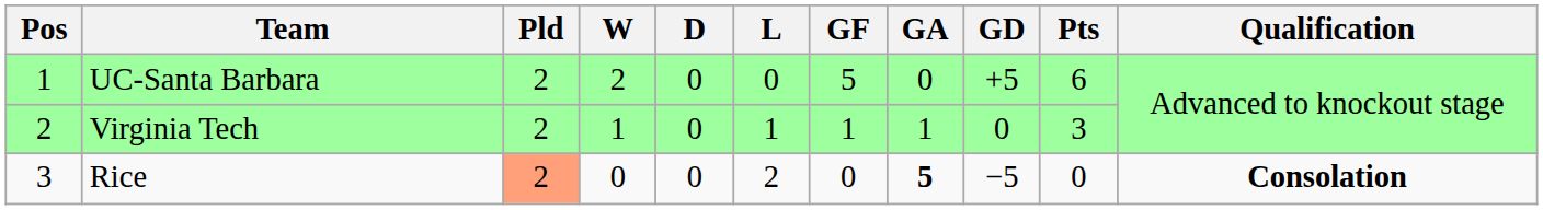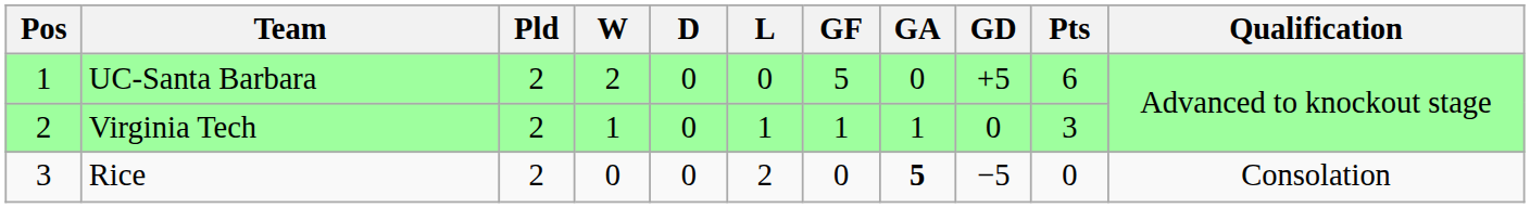Rice | Pld: lightsalmon background -> no background
Rice | Qualification: bold -> normal
